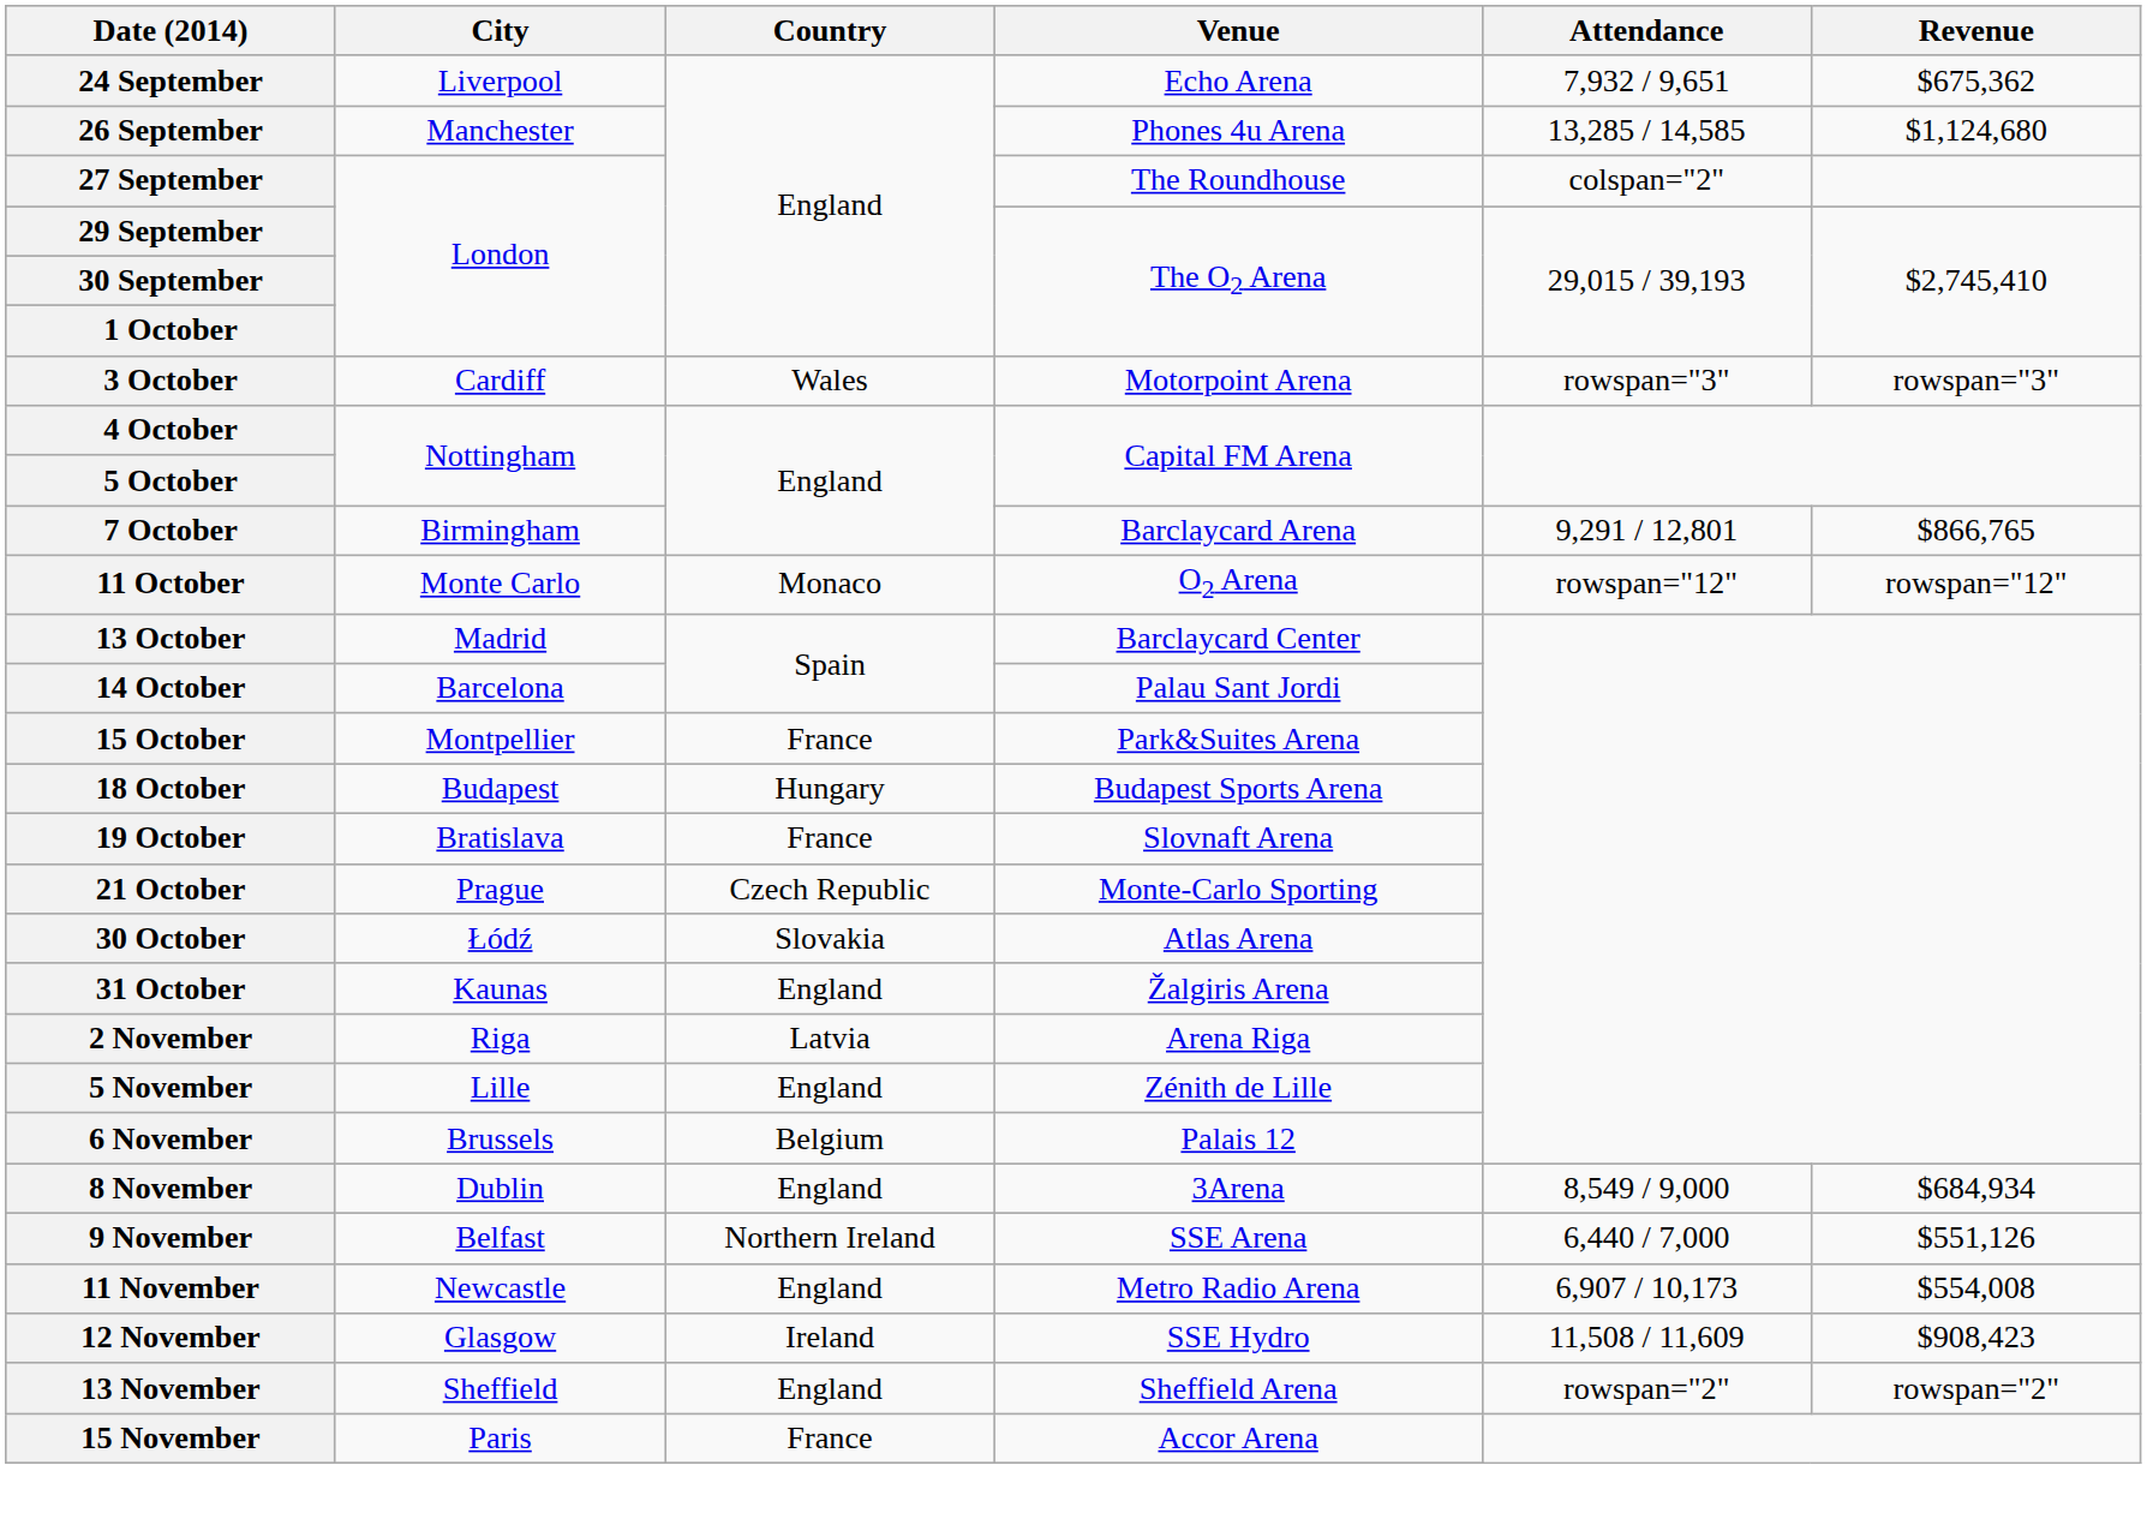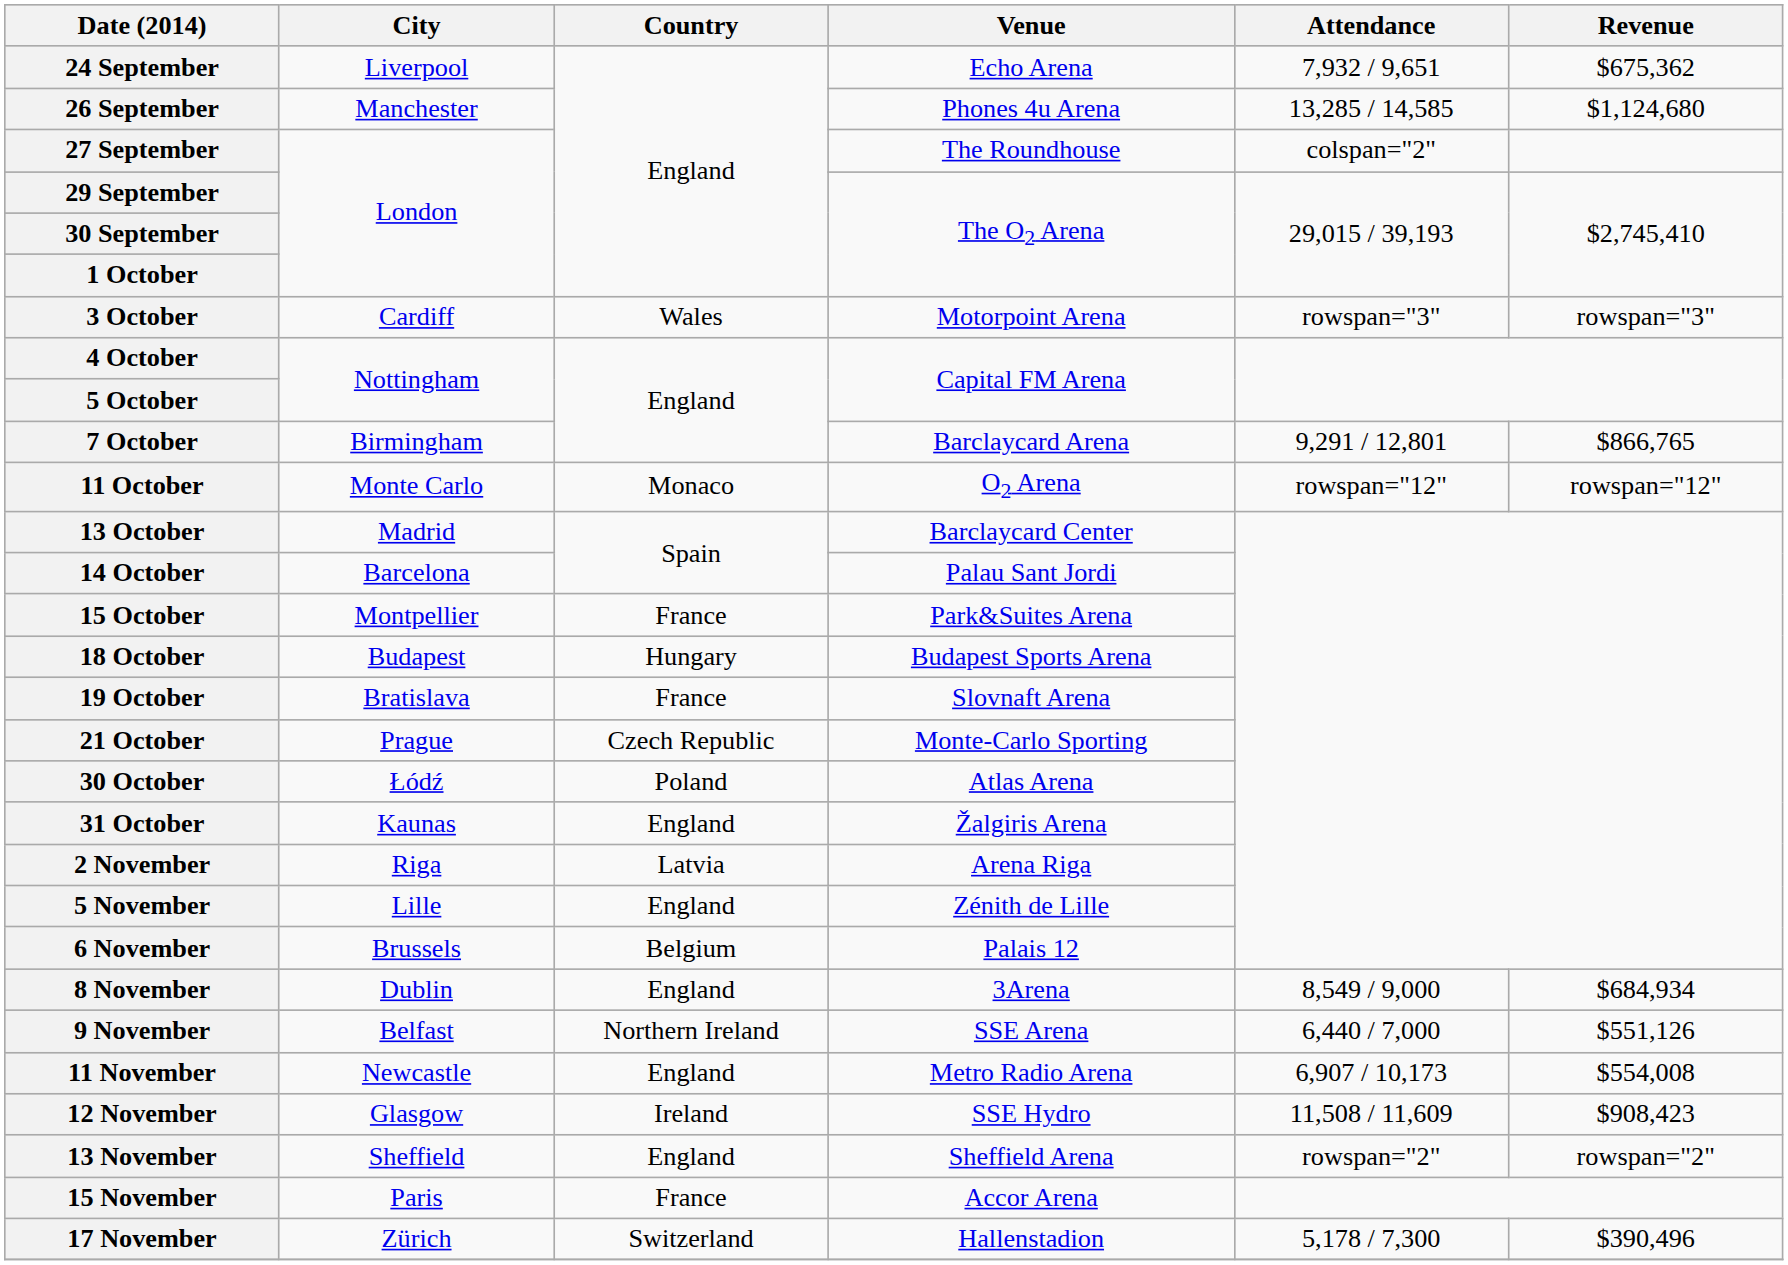30 October | Country: Slovakia -> Poland
+ row: 17 November | Zürich | Switzerland | Hallenstadion | 5,178 / 7,300 | $390,496
